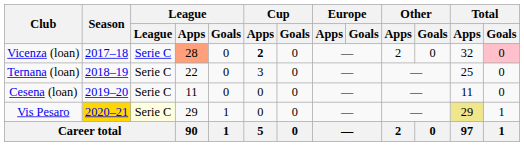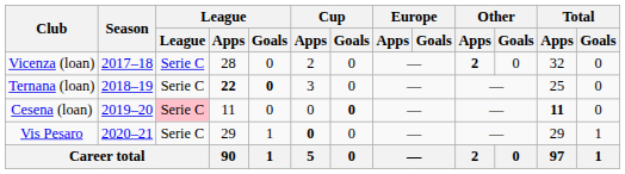Vicenza (loan) | League / Apps: lightsalmon background -> no background
Vicenza (loan) | Cup / Apps: bold -> normal
Vicenza (loan) | Other / Apps: normal -> bold
Vicenza (loan) | Total / Goals: pink background -> no background
Ternana (loan) | League / Apps: normal -> bold
Ternana (loan) | League / Goals: normal -> bold
Cesena (loan) | League: no background -> pink background
Cesena (loan) | Cup / Goals: normal -> bold
Cesena (loan) | Total / Apps: normal -> bold
Vis Pesaro | Season: gold background -> no background
Vis Pesaro | League: lightyellow background -> no background
Vis Pesaro | Cup / Apps: normal -> bold
Vis Pesaro | Total / Apps: khaki background -> no background
